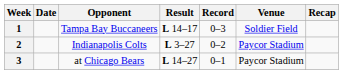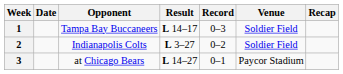2 | Venue: Paycor Stadium -> Soldier Field
